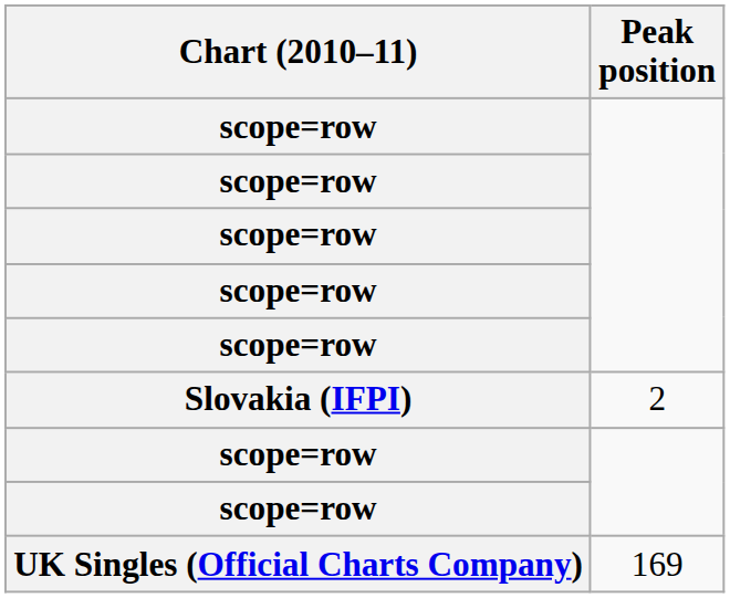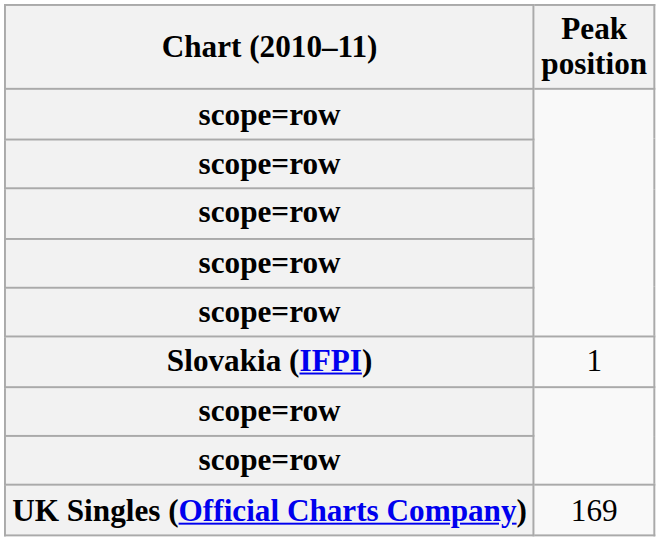Slovakia (IFPI) | Peak position: 2 -> 1
